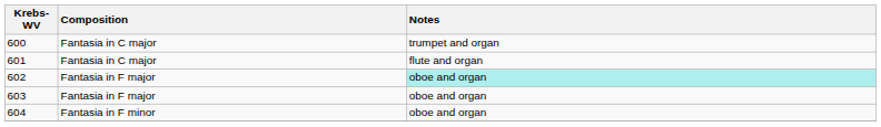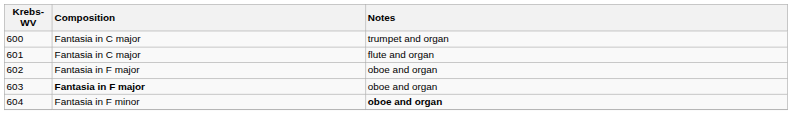602 | Notes: paleturquoise background -> no background
603 | Composition: normal -> bold
604 | Notes: normal -> bold
